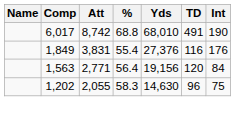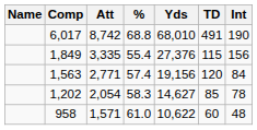1,849 | Att: 3,831 -> 3,335
1,849 | TD: 116 -> 115
1,849 | Int: 176 -> 156
1,563 | %: 56.4 -> 57.4
1,202 | Att: 2,055 -> 2,054
1,202 | Yds: 14,630 -> 14,627
1,202 | TD: 96 -> 85
1,202 | Int: 75 -> 78
+ row: 958 | 1,571 | 61.0 | 10,622 | 60 | 48
